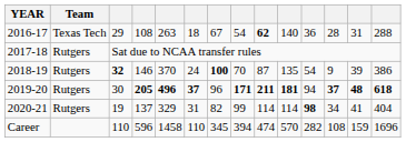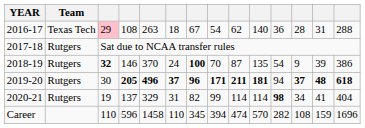2016-17 | column 3: no background -> pink background
2016-17 | column 9: bold -> normal
2019-20 | column 7: normal -> bold
